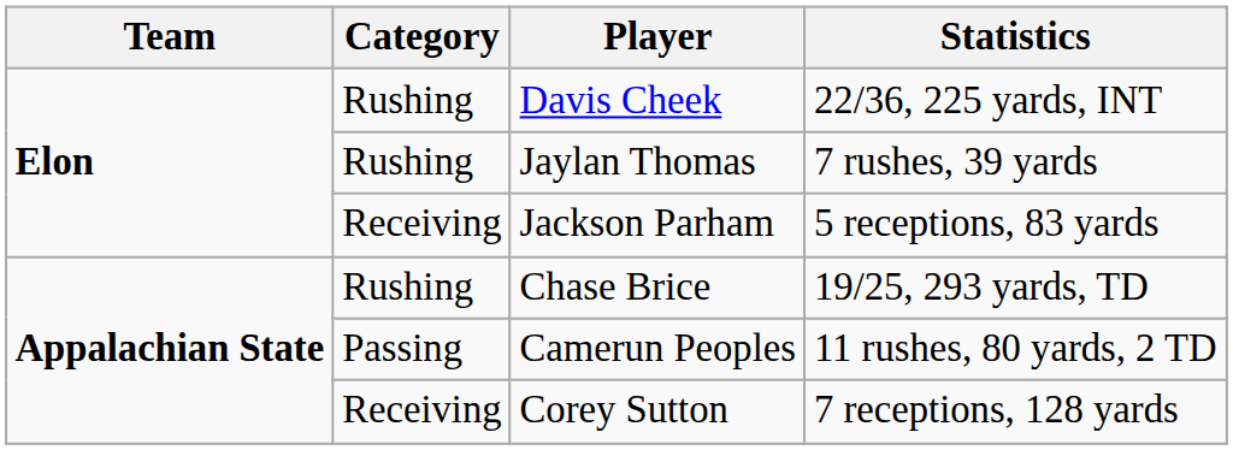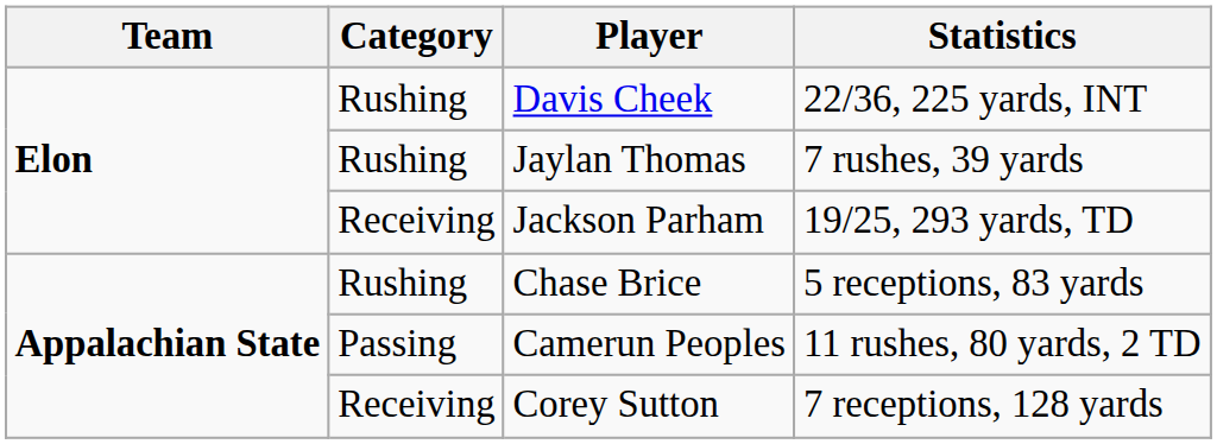Jackson Parham | Statistics: 5 receptions, 83 yards -> 19/25, 293 yards, TD
Chase Brice | Statistics: 19/25, 293 yards, TD -> 5 receptions, 83 yards
